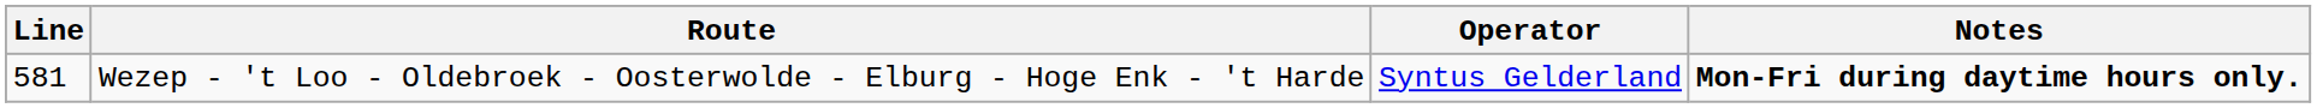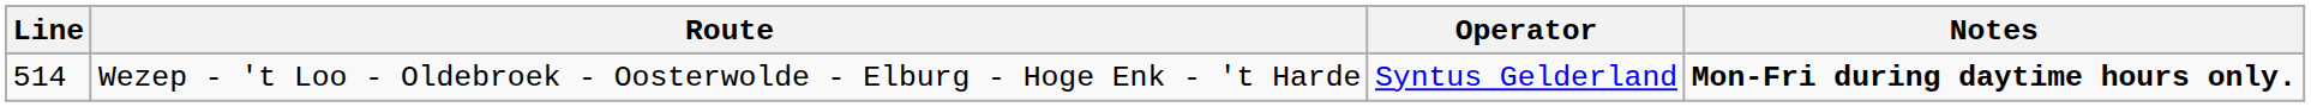row 2 | Line: 581 -> 514
